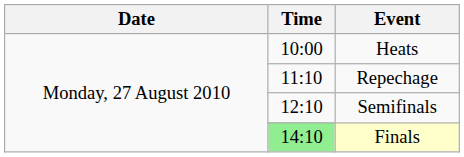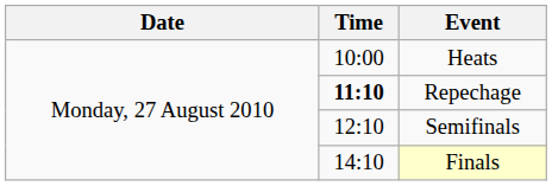Repechage | Time: normal -> bold
Finals | Time: lightgreen background -> no background
